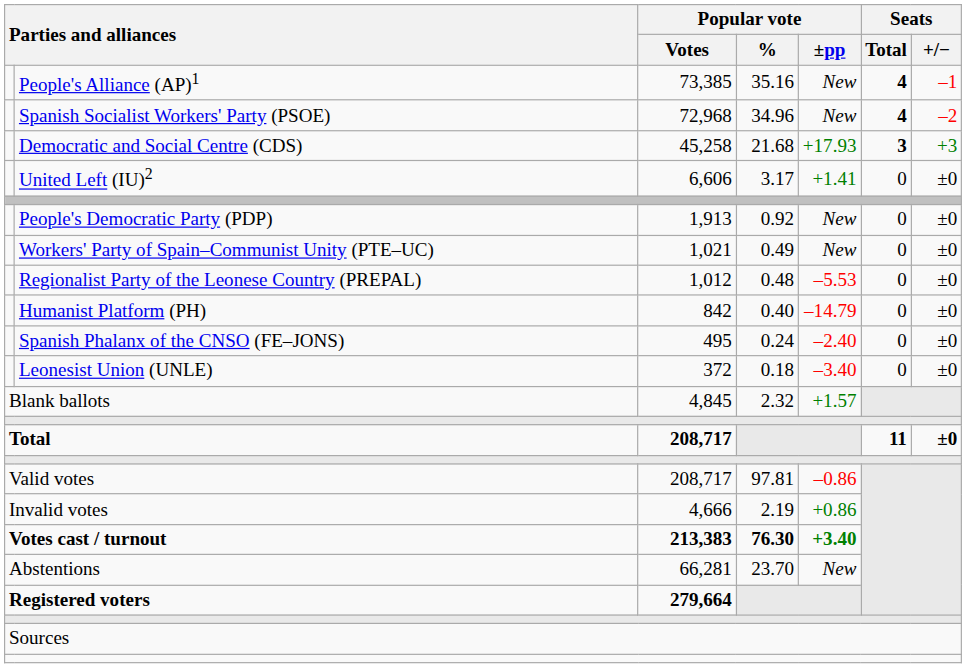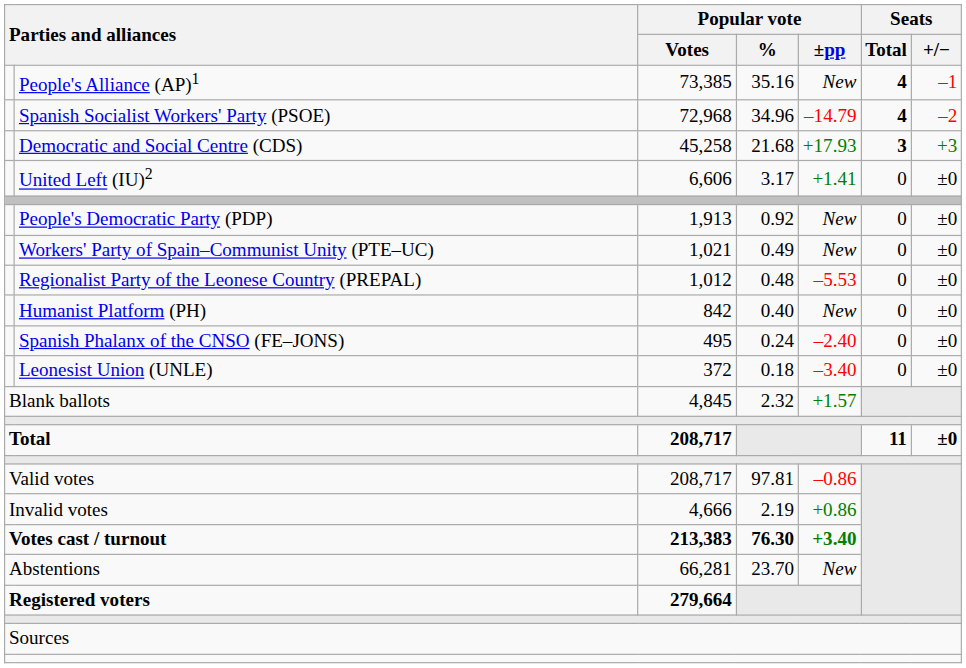Spanish Socialist Workers' Party (PSOE) | Popular vote / ±pp: New -> –14.79
Humanist Platform (PH) | Popular vote / ±pp: –14.79 -> New
